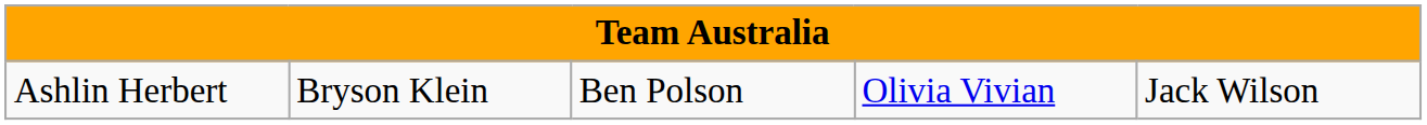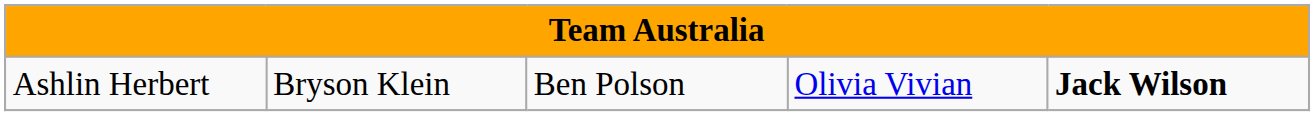Ashlin Herbert | column 5: normal -> bold
